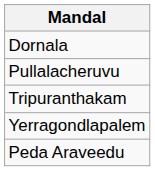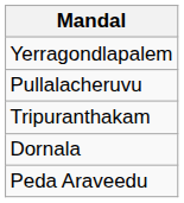row 2 | column 1: Dornala -> Yerragondlapalem
row 5 | column 1: Yerragondlapalem -> Dornala
